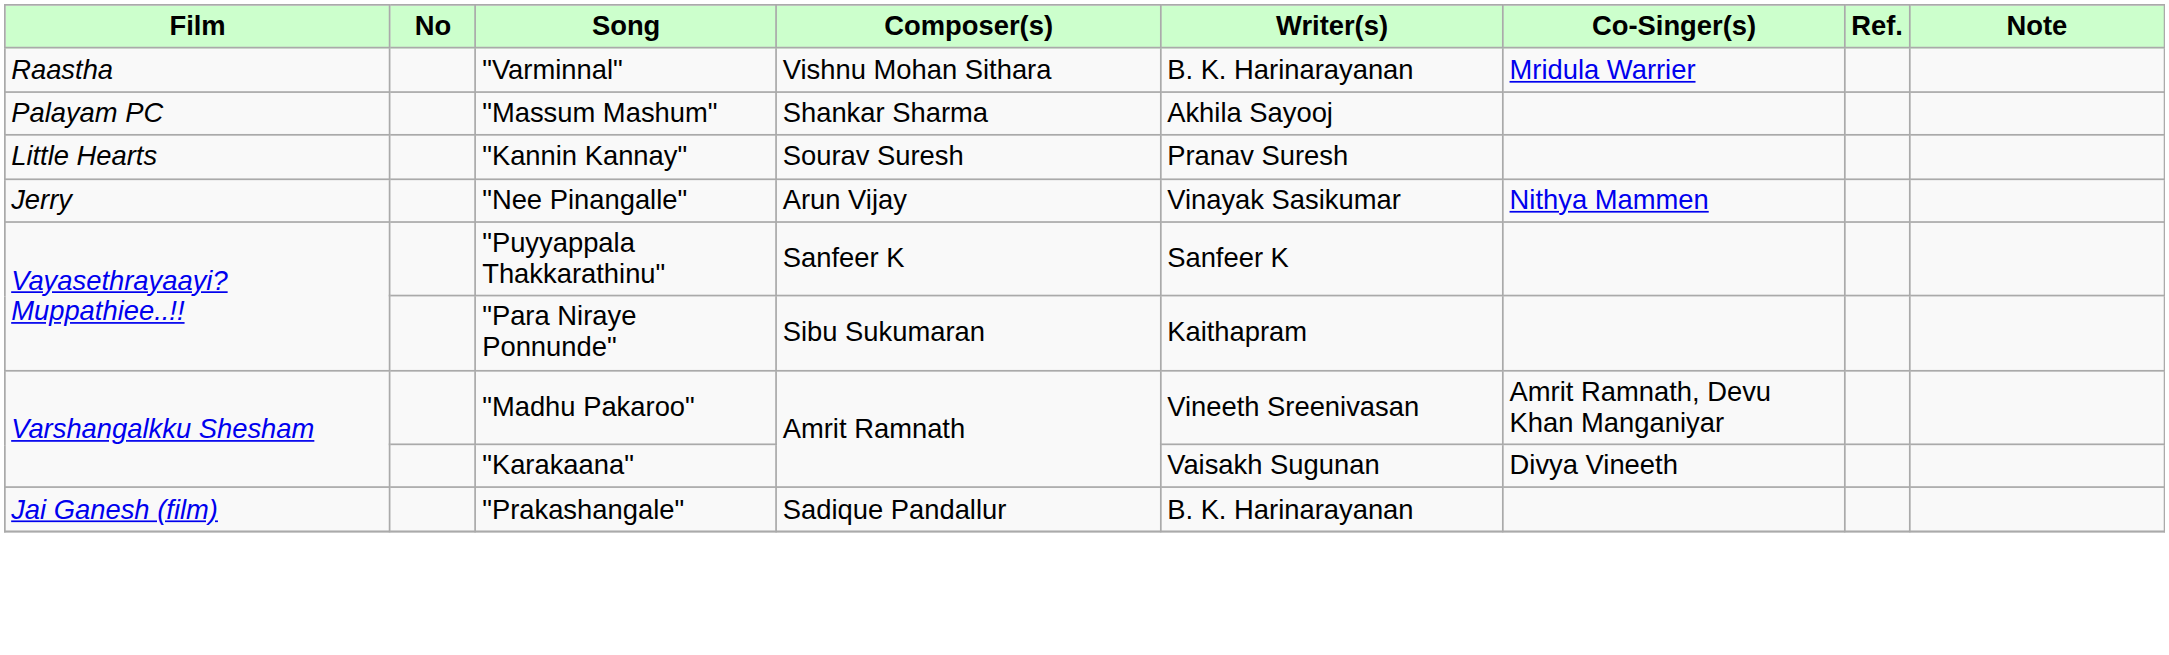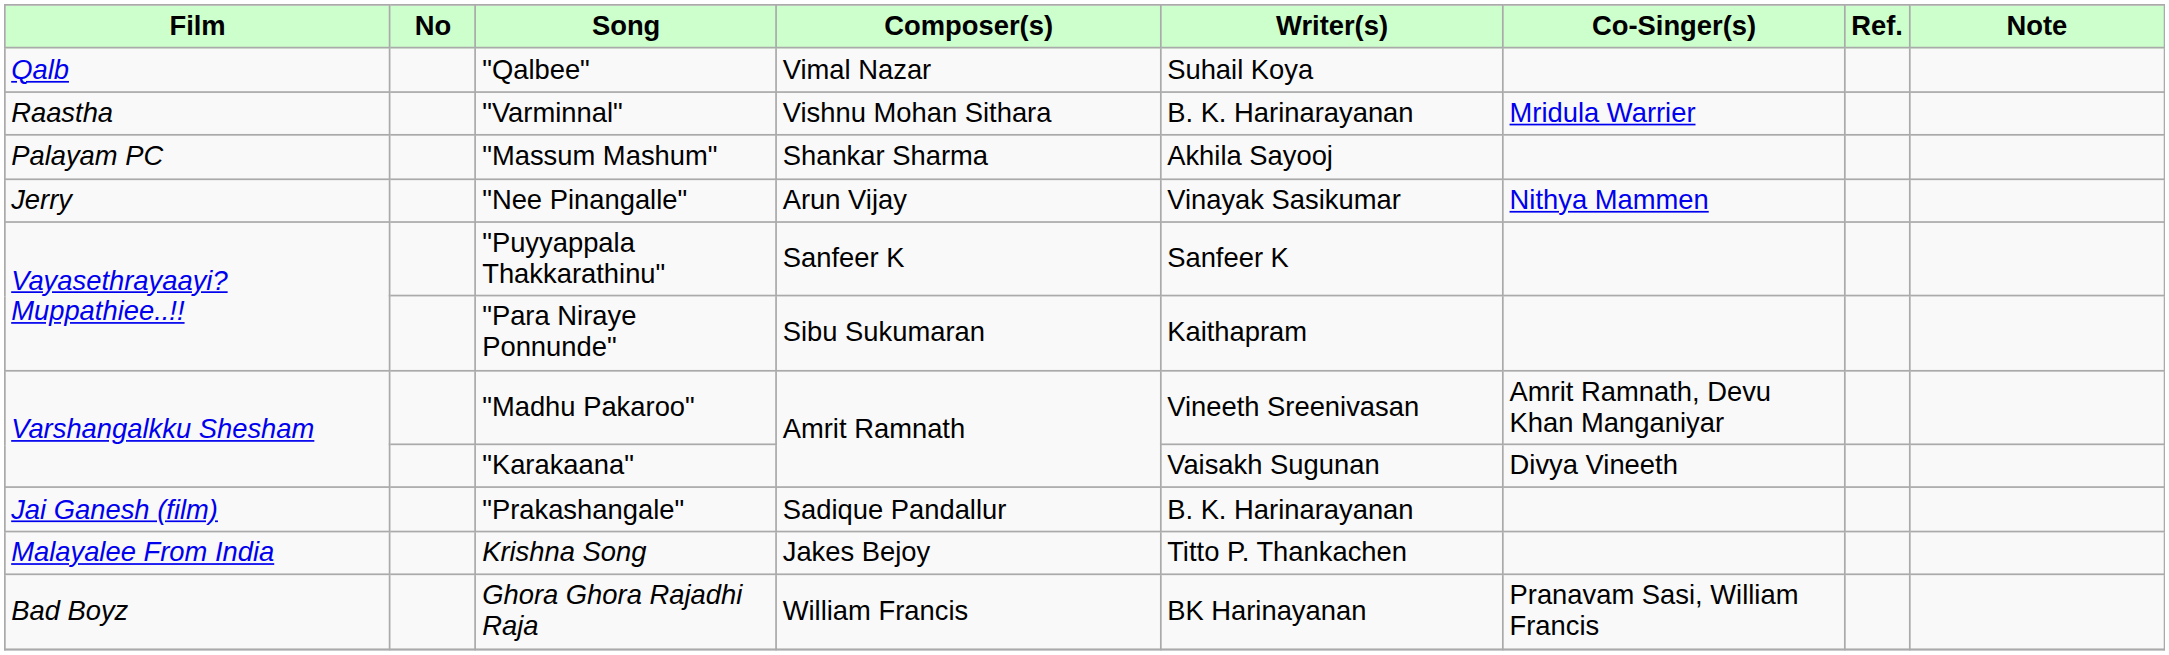+ row: Qalb | "Qalbee" | Vimal Nazar | Suhail Koya
- row: Little Hearts | "Kannin Kannay" | Sourav Suresh | Pranav Suresh
+ row: Malayalee From India | Krishna Song | Jakes Bejoy | Titto P. Thankachen
+ row: Bad Boyz | Ghora Ghora Rajadhi Raja | William Francis | BK Harinayanan | Pranavam Sasi, William Francis
